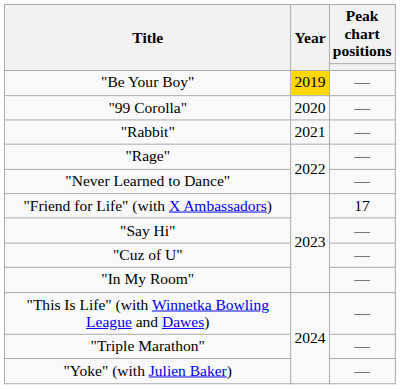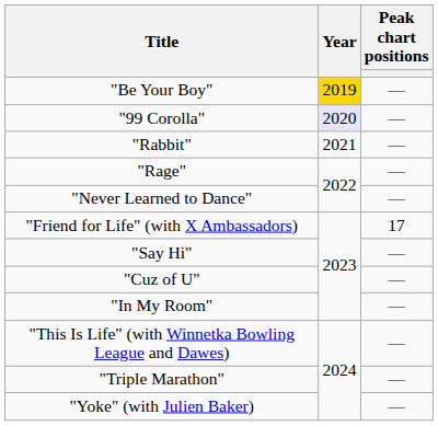"99 Corolla" | Year: no background -> lavender background
